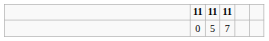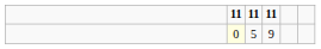row 2 | column 2: no background -> lightyellow background
row 2 | column 4: 7 -> 9
